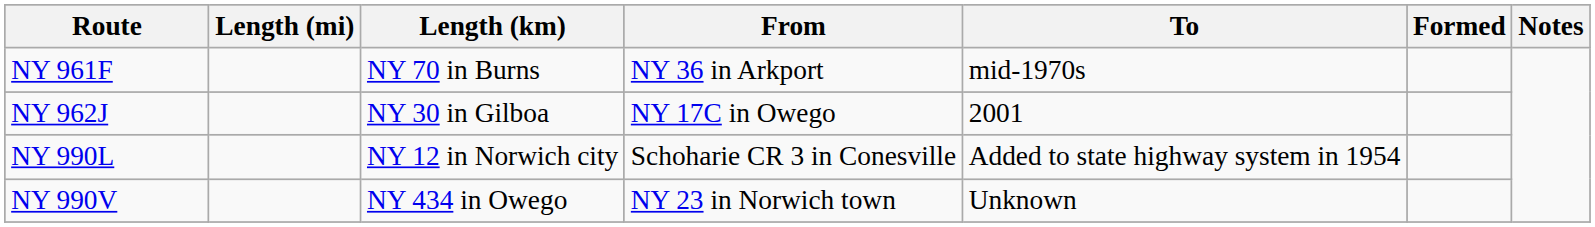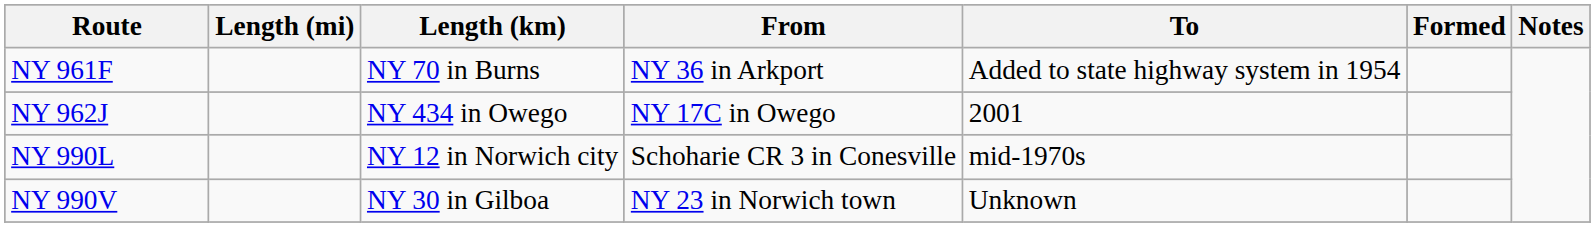NY 961F | To: mid-1970s -> Added to state highway system in 1954
NY 962J | Length (km): NY 30 in Gilboa -> NY 434 in Owego
NY 990L | To: Added to state highway system in 1954 -> mid-1970s
NY 990V | Length (km): NY 434 in Owego -> NY 30 in Gilboa
